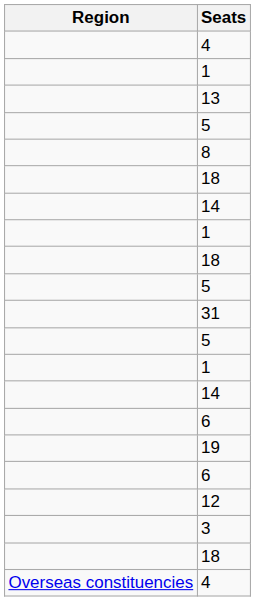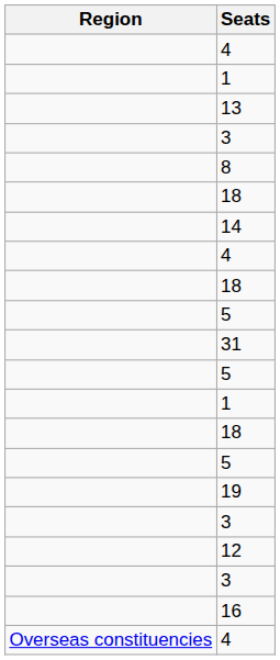row 5 | Seats: 5 -> 3
row 9 | Seats: 1 -> 4
row 15 | Seats: 14 -> 18
row 16 | Seats: 6 -> 5
row 18 | Seats: 6 -> 3
row 21 | Seats: 18 -> 16
